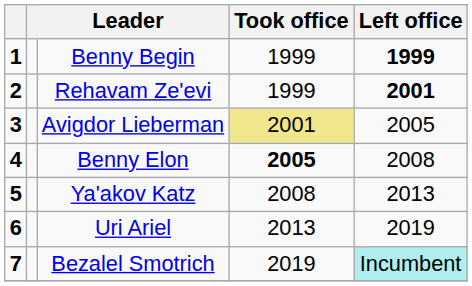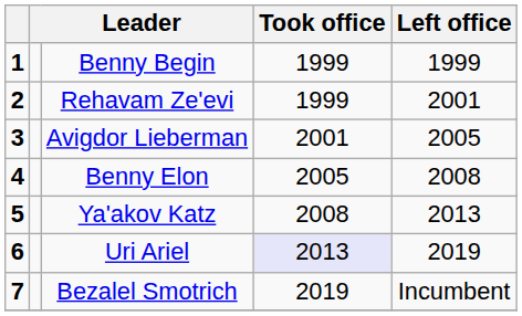Benny Begin | Left office: bold -> normal
Rehavam Ze'evi | Left office: bold -> normal
Avigdor Lieberman | Took office: khaki background -> no background
Benny Elon | Took office: bold -> normal
Uri Ariel | Took office: no background -> lavender background
Bezalel Smotrich | Left office: paleturquoise background -> no background
